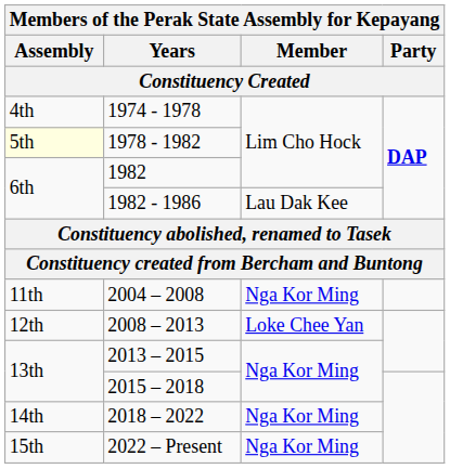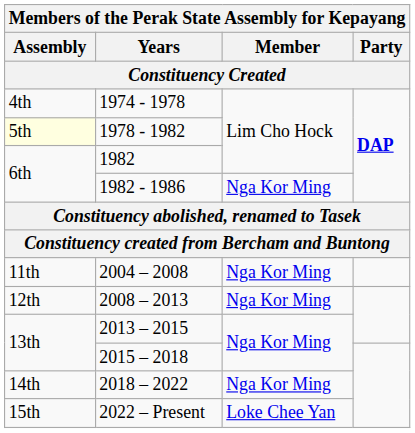1982 - 1986 | Member: Lau Dak Kee -> Nga Kor Ming
2008 – 2013 | Member: Loke Chee Yan -> Nga Kor Ming
2022 – Present | Member: Nga Kor Ming -> Loke Chee Yan
